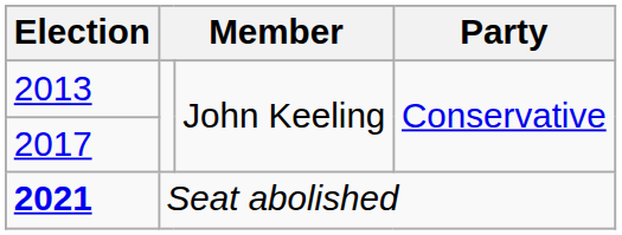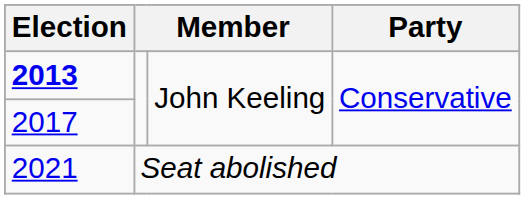2013 | Election: normal -> bold
2021 | Election: bold -> normal
